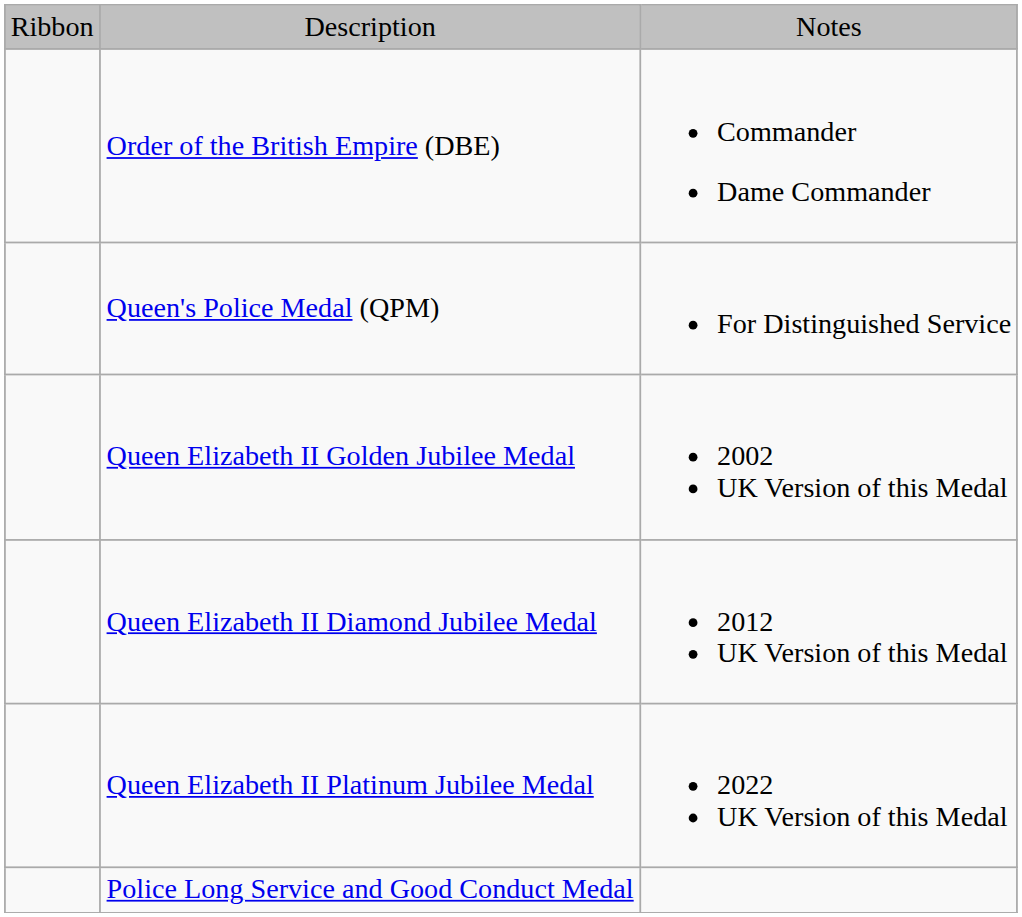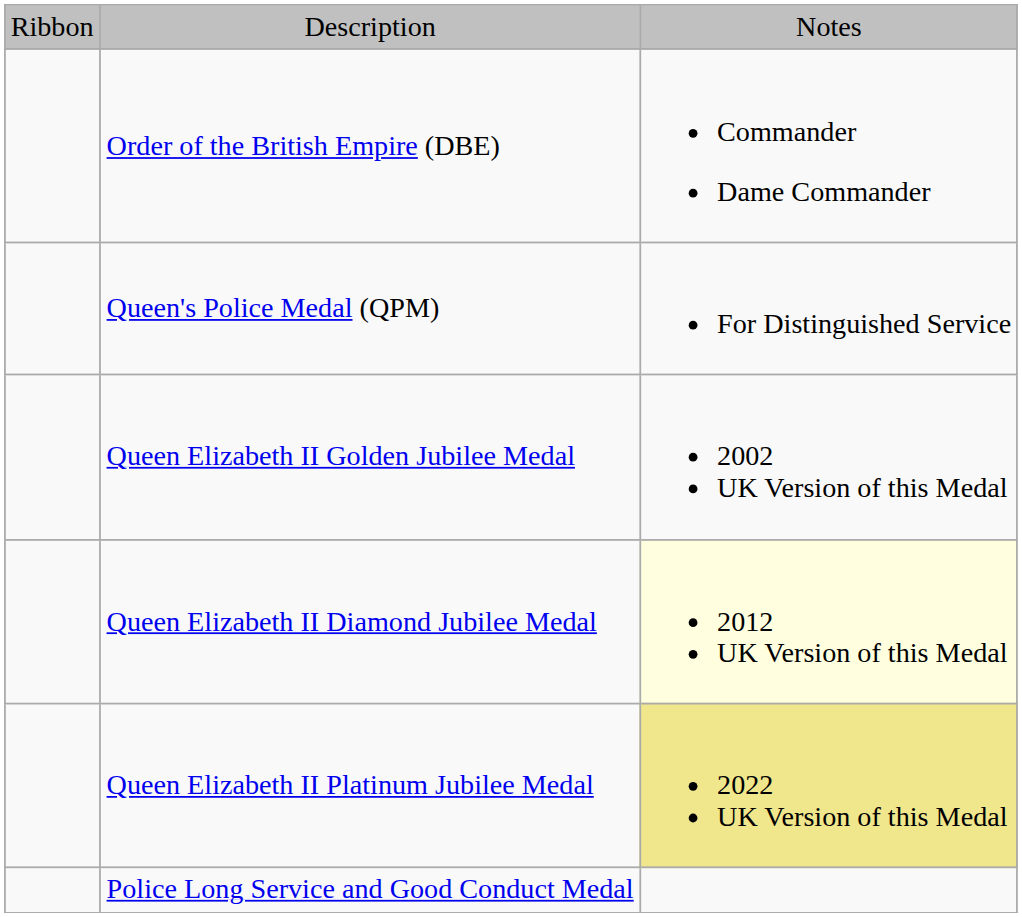Queen Elizabeth II Diamond Jubilee Medal | column 3: no background -> lightyellow background
Queen Elizabeth II Platinum Jubilee Medal | column 3: no background -> khaki background
